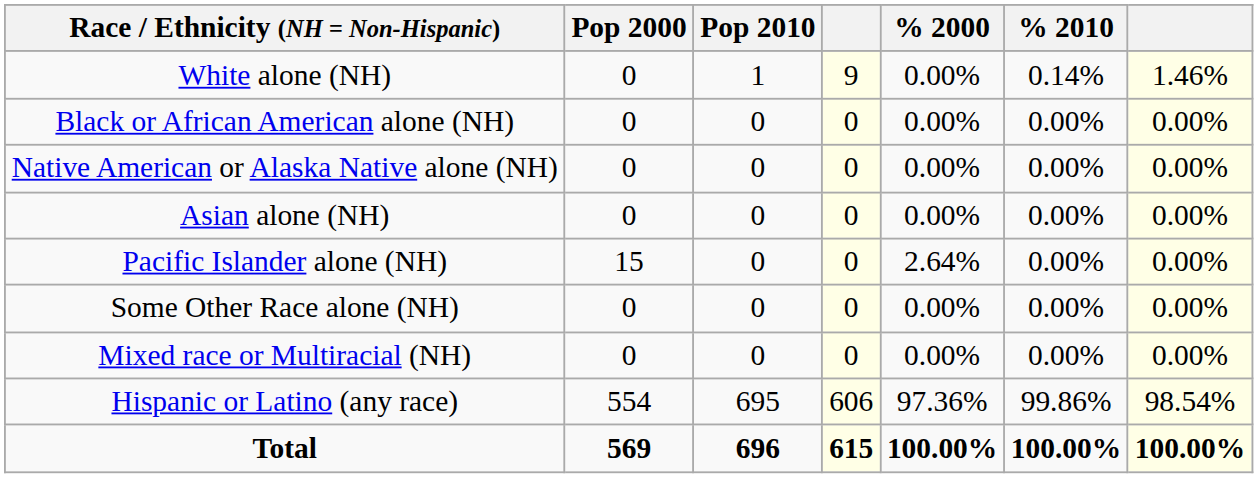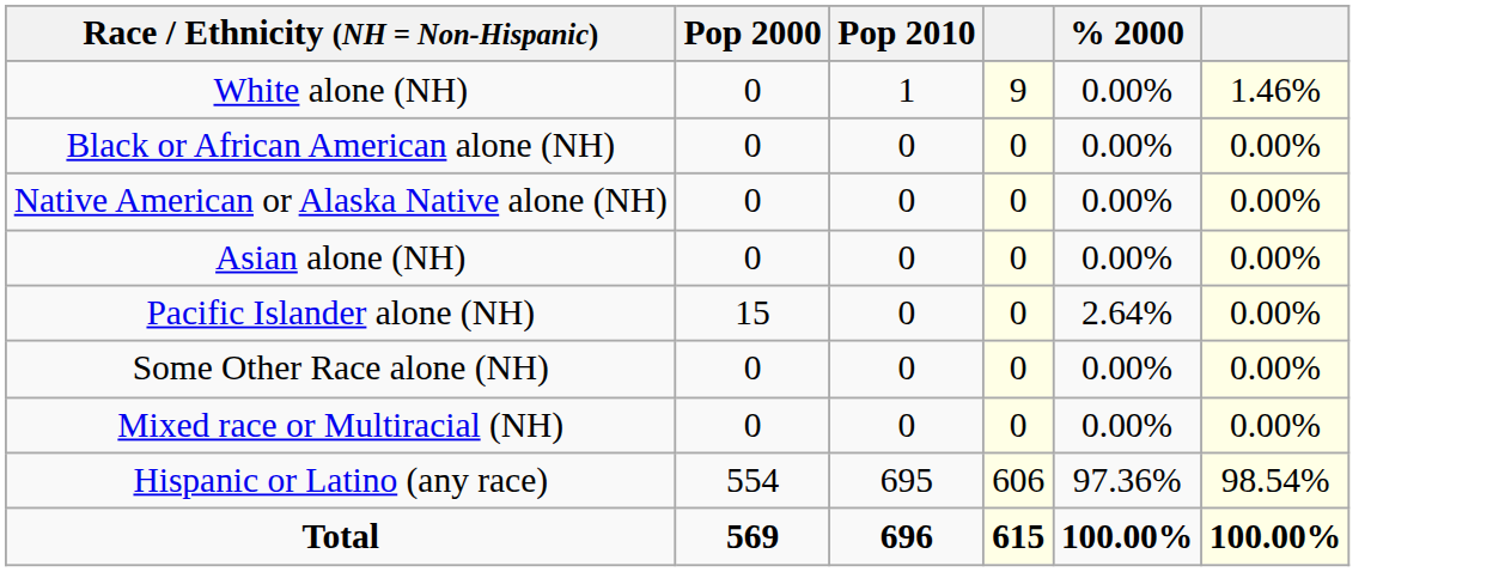- column: % 2010 | 0.14% | 0.00% | 0.00% | 0.00% | 0.00% | 0.00% | 0.00% | 99.86% | 100.00%
